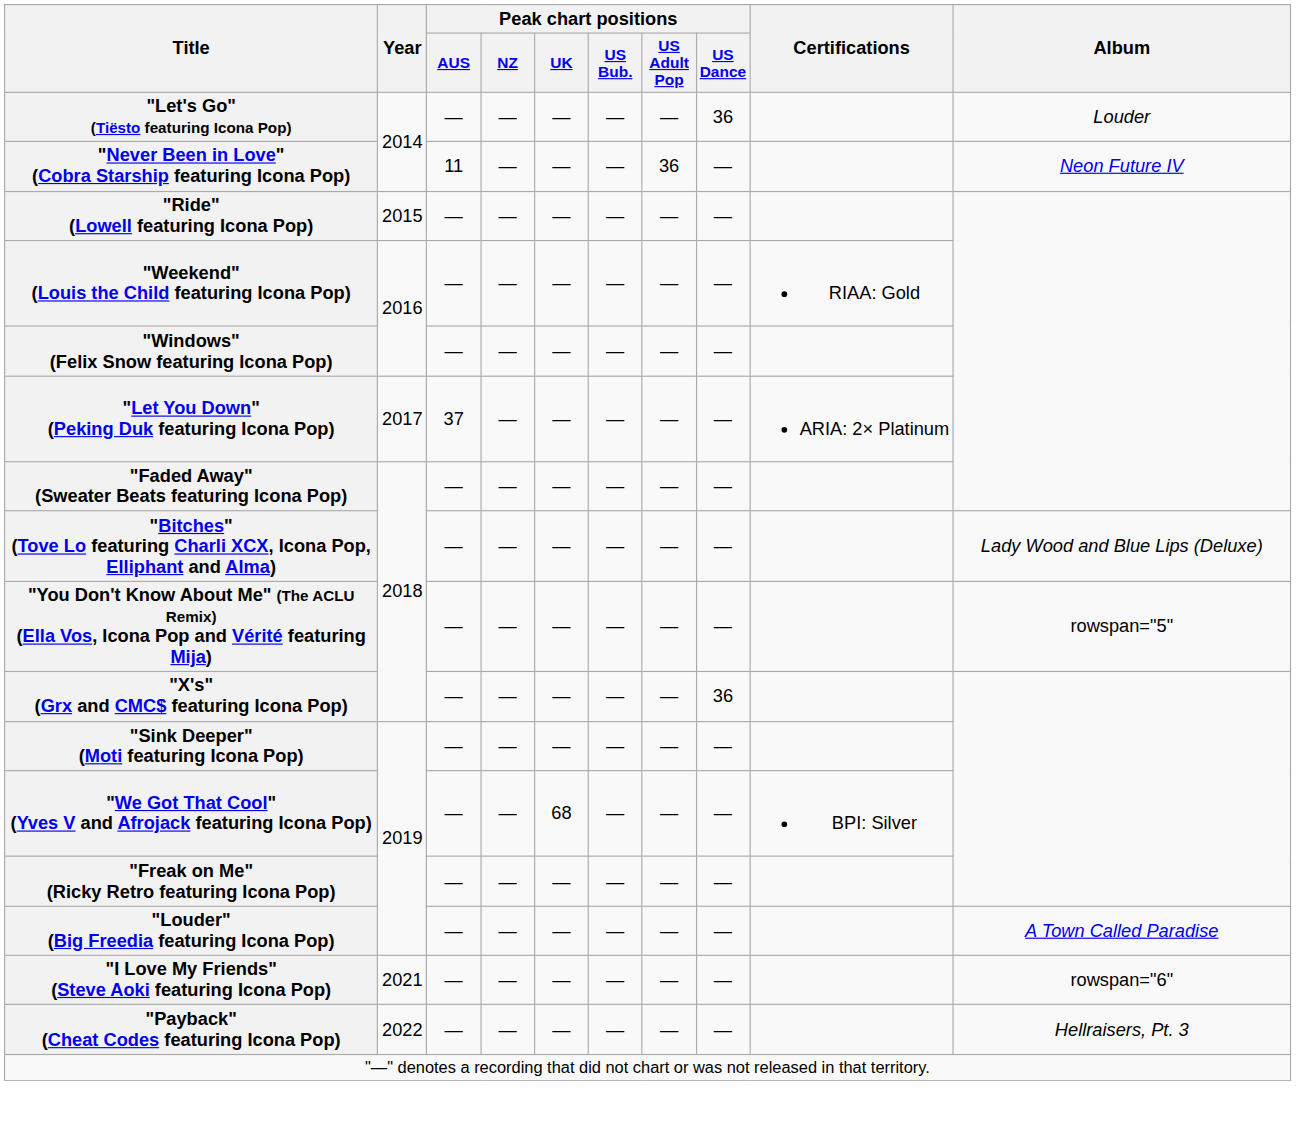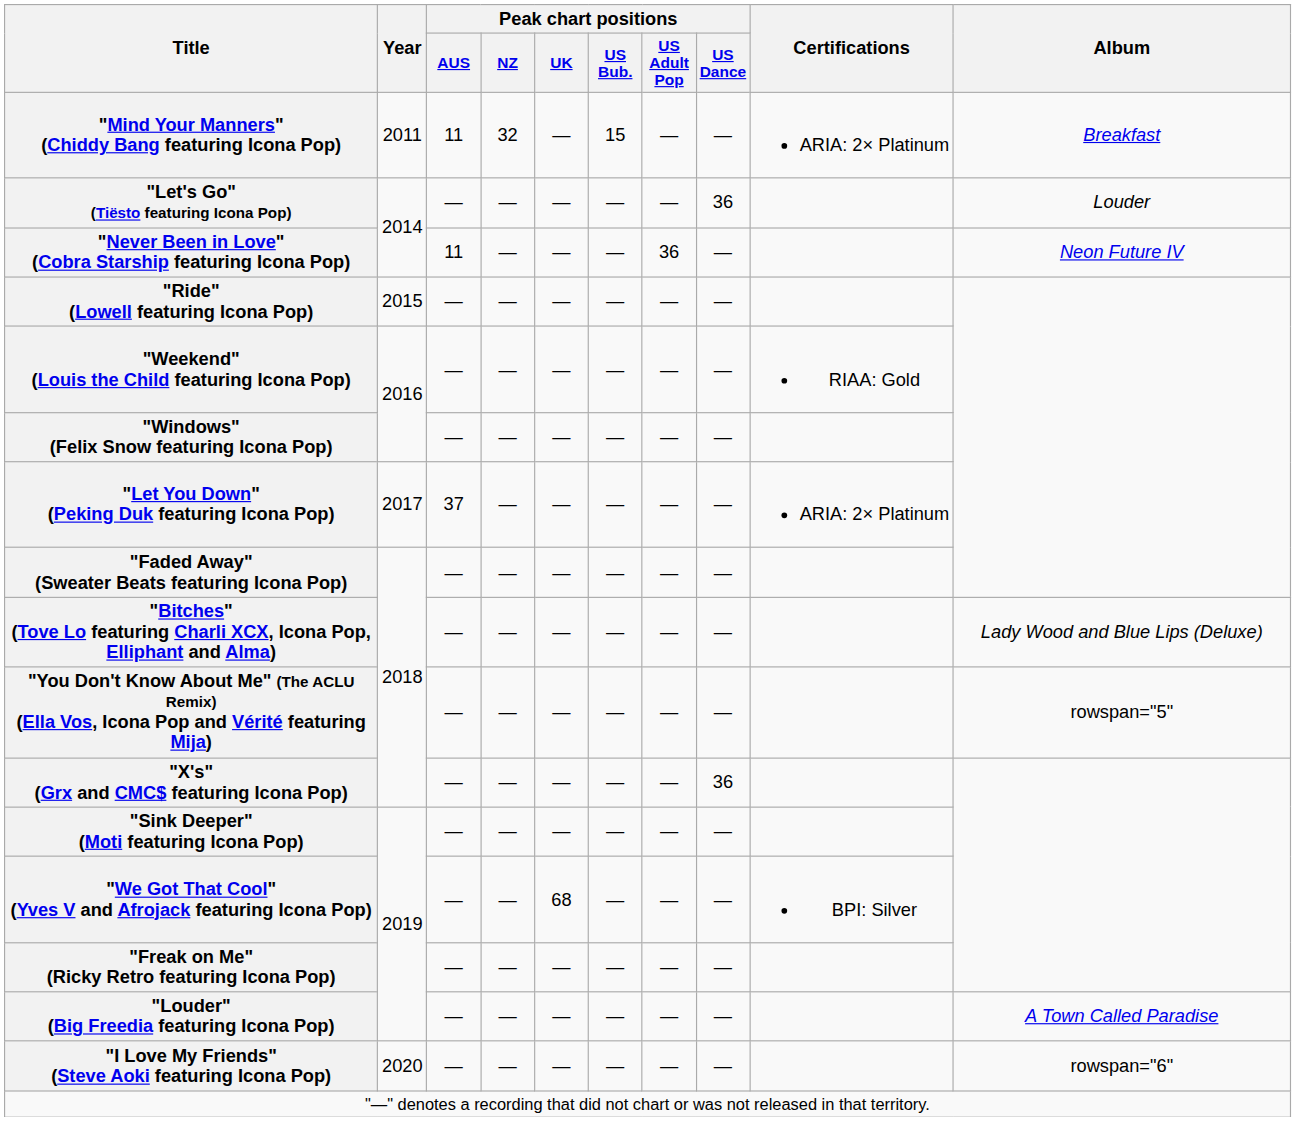+ row: "Mind Your Manners" (Chiddy Bang featuring Icona Pop) | 2011 | 11 | 32 | — | 15 | — | — | ARIA: 2× Platinum | Breakfast
"I Love My Friends" (Steve Aoki featuring Icona Pop) | Year: 2021 -> 2020
- row: "Payback" (Cheat Codes featuring Icona Pop) | 2022 | — | — | — | — | — | — | Hellraisers, Pt. 3
